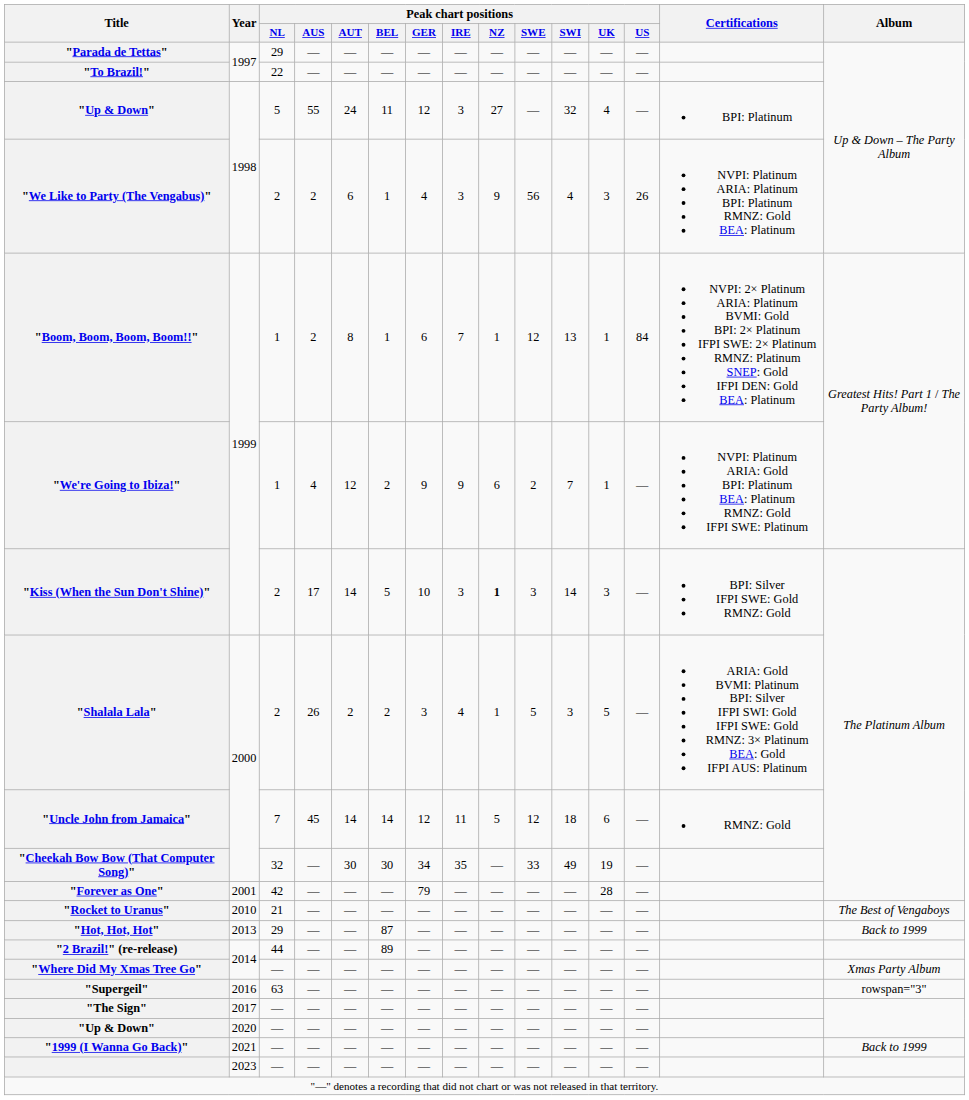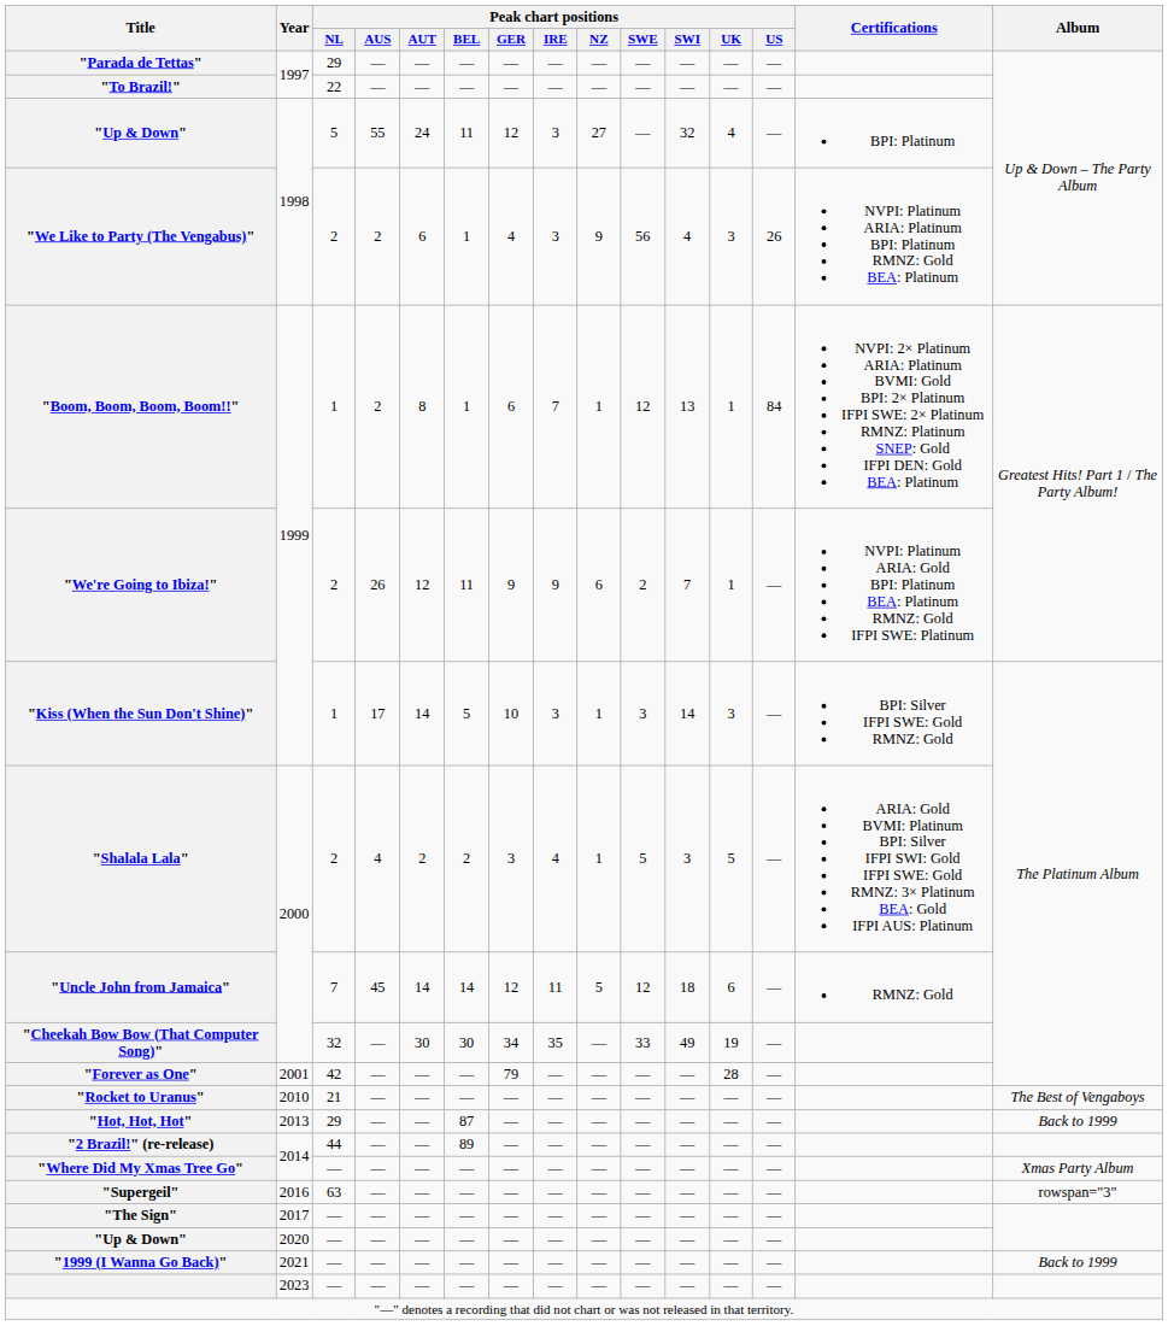"We're Going to Ibiza!" | Peak chart positions / NL: 1 -> 2
"We're Going to Ibiza!" | Peak chart positions / AUS: 4 -> 26
"We're Going to Ibiza!" | Peak chart positions / BEL: 2 -> 11
"Kiss (When the Sun Don't Shine)" | Peak chart positions / NL: 2 -> 1
"Kiss (When the Sun Don't Shine)" | Peak chart positions / NZ: bold -> normal
"Shalala Lala" | Peak chart positions / AUS: 26 -> 4
